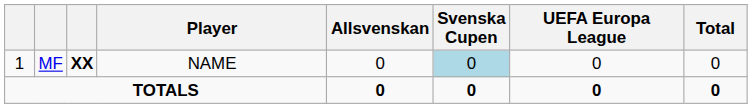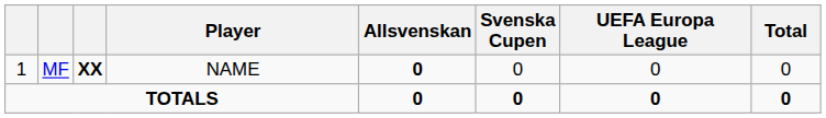1 | Allsvenskan: normal -> bold
1 | Svenska Cupen: lightblue background -> no background
